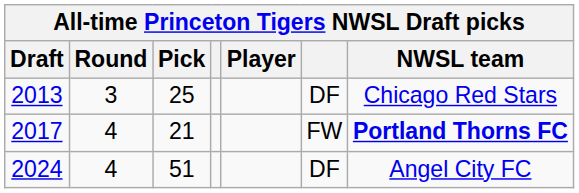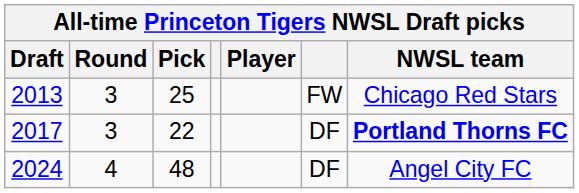2013 | column 6: DF -> FW
2017 | Round: 4 -> 3
2017 | Pick: 21 -> 22
2017 | column 6: FW -> DF
2024 | Pick: 51 -> 48
